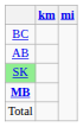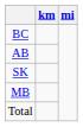SK | column 1: lightgreen background -> no background
MB | column 1: bold -> normal
